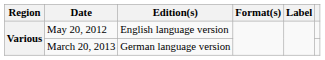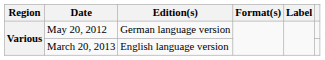May 20, 2012 | Edition(s): English language version -> German language version
March 20, 2013 | Edition(s): German language version -> English language version
